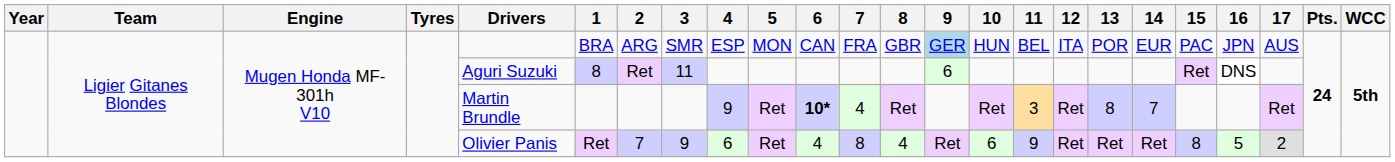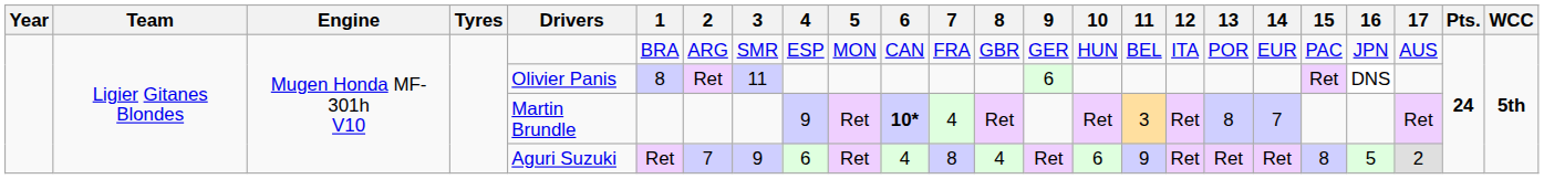row 2 | 9: lightblue background -> no background
row 3 | Drivers: Aguri Suzuki -> Olivier Panis
row 5 | Drivers: Olivier Panis -> Aguri Suzuki
